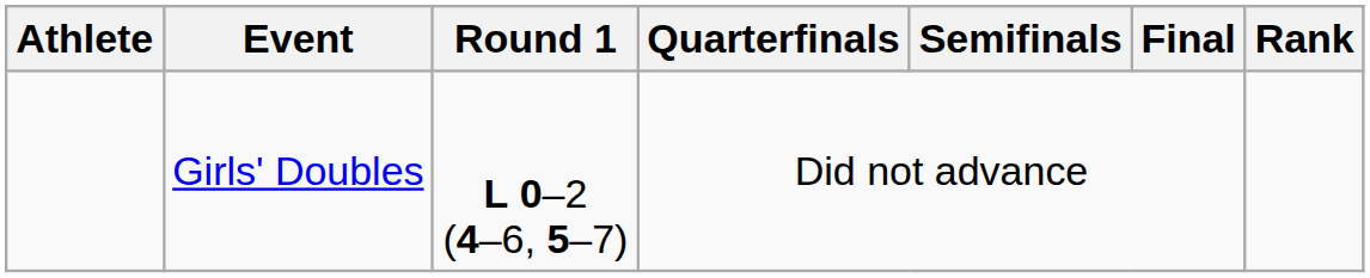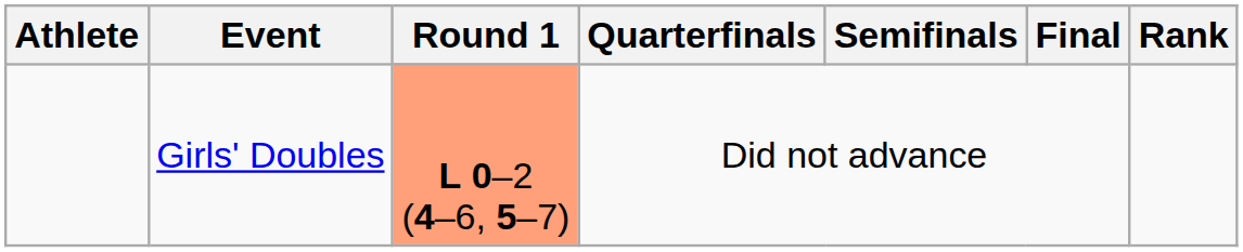Girls' Doubles | Round 1: no background -> lightsalmon background
